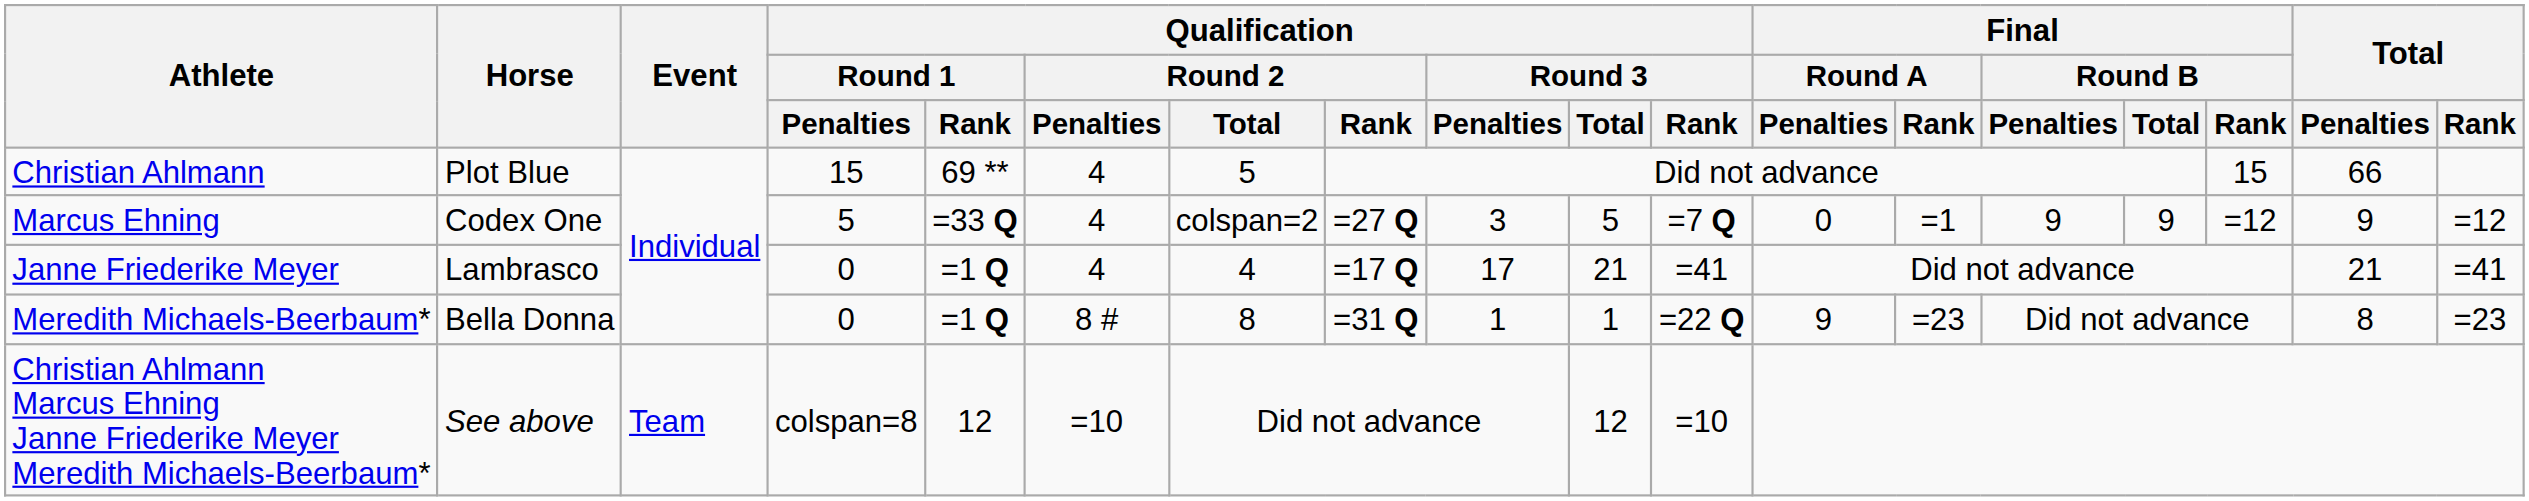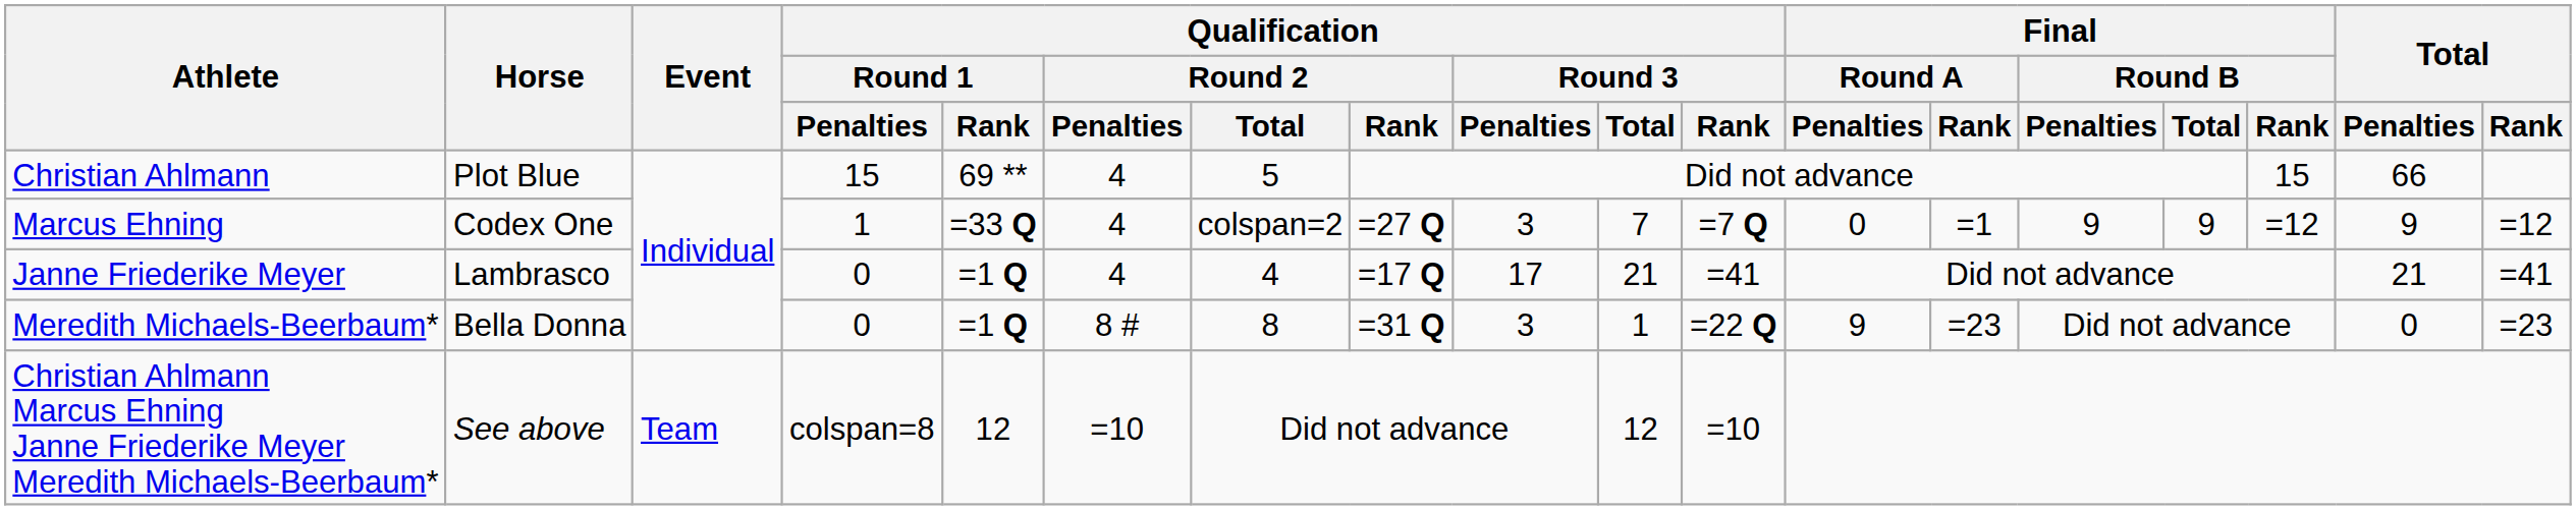Marcus Ehning | Qualification / Round 1 / Penalties: 5 -> 1
Marcus Ehning | Qualification / Round 3 / Total: 5 -> 7
Meredith Michaels-Beerbaum* | Qualification / Round 3 / Penalties: 1 -> 3
Meredith Michaels-Beerbaum* | Total / Penalties: 8 -> 0
